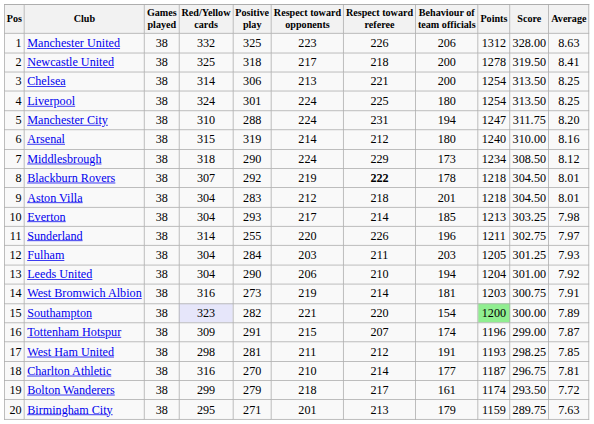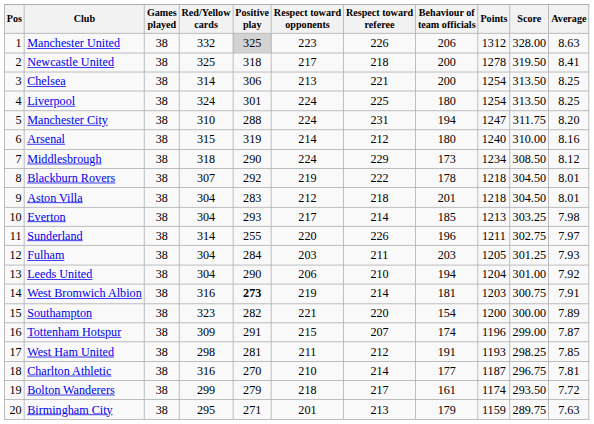Manchester United | Positive play: no background -> lightgrey background
Blackburn Rovers | Respect toward referee: bold -> normal
West Bromwich Albion | Positive play: normal -> bold
Southampton | Red/Yellow cards: lavender background -> no background
Southampton | Points: lightgreen background -> no background
